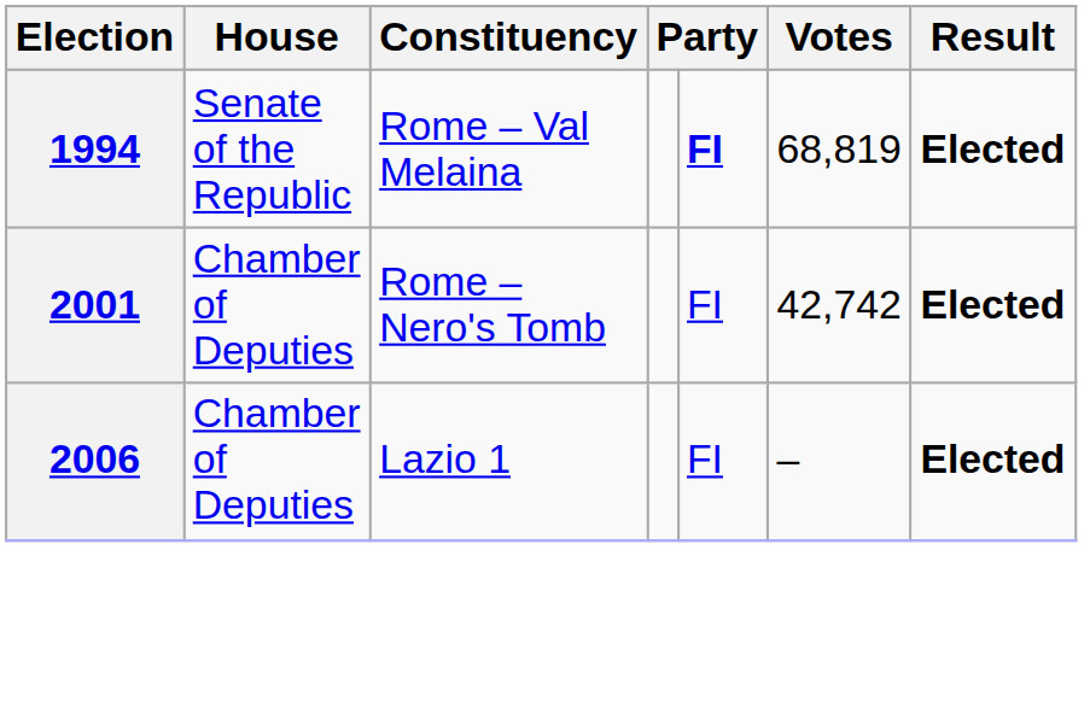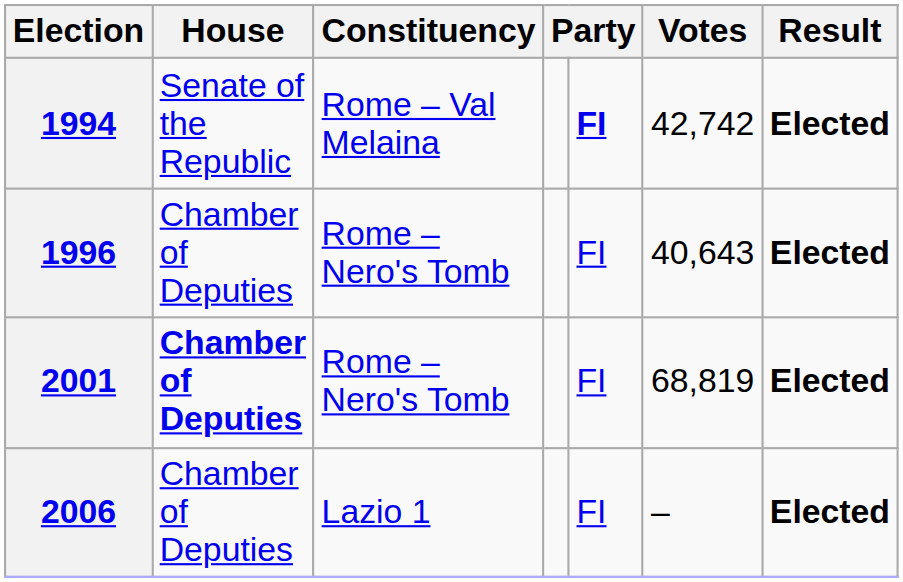1994 | Votes: 68,819 -> 42,742
+ row: 1996 | Chamber of Deputies | Rome – Nero's Tomb | FI | 40,643 | Elected
2001 | House: normal -> bold
2001 | Votes: 42,742 -> 68,819
